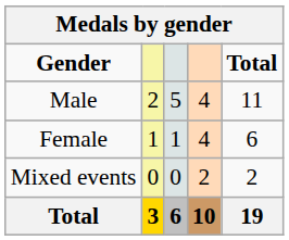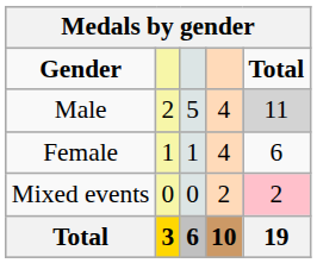Male | Total: no background -> lightgrey background
Mixed events | Total: no background -> pink background
